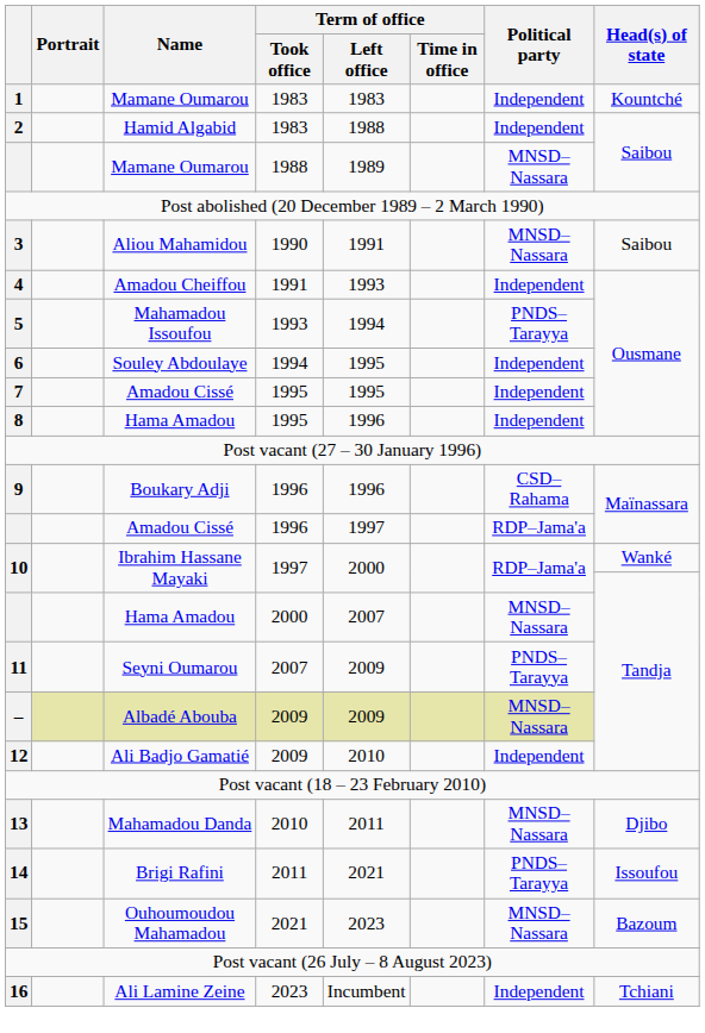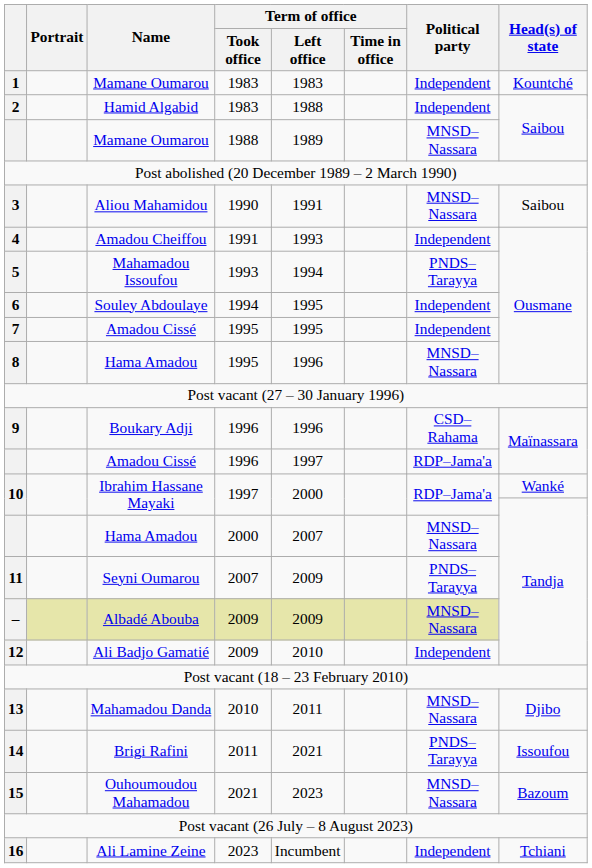8 | Political party: Independent -> MNSD–Nassara
